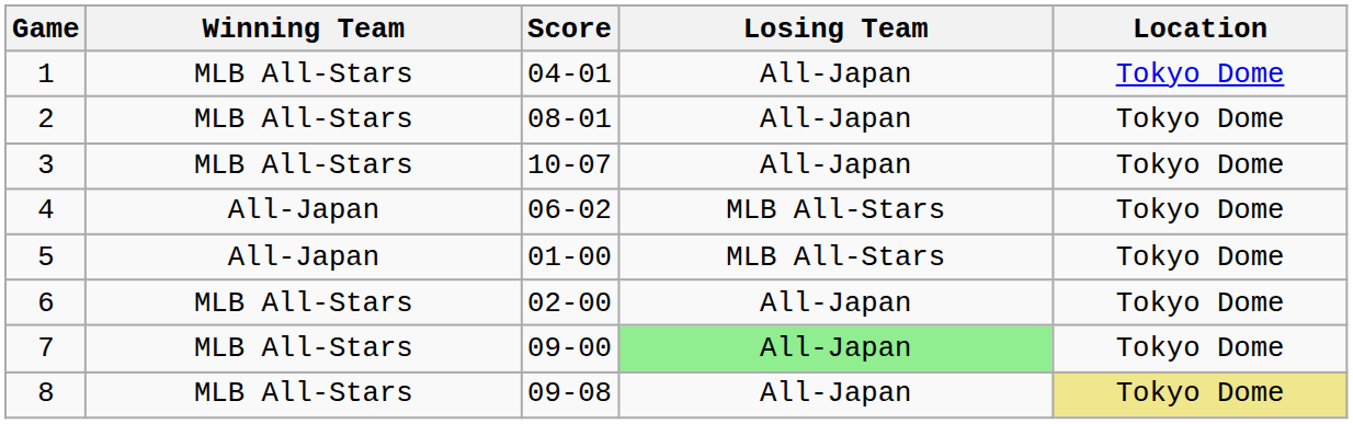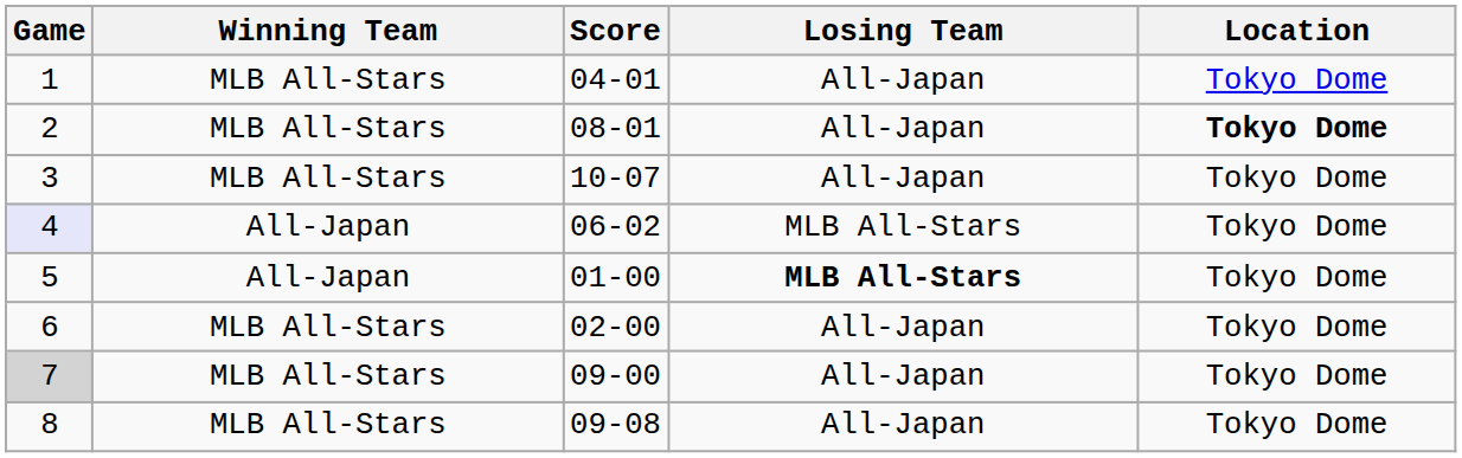row 3 | Location: normal -> bold
row 5 | Game: no background -> lavender background
row 6 | Losing Team: normal -> bold
row 8 | Game: no background -> lightgrey background
row 8 | Losing Team: lightgreen background -> no background
row 9 | Location: khaki background -> no background
